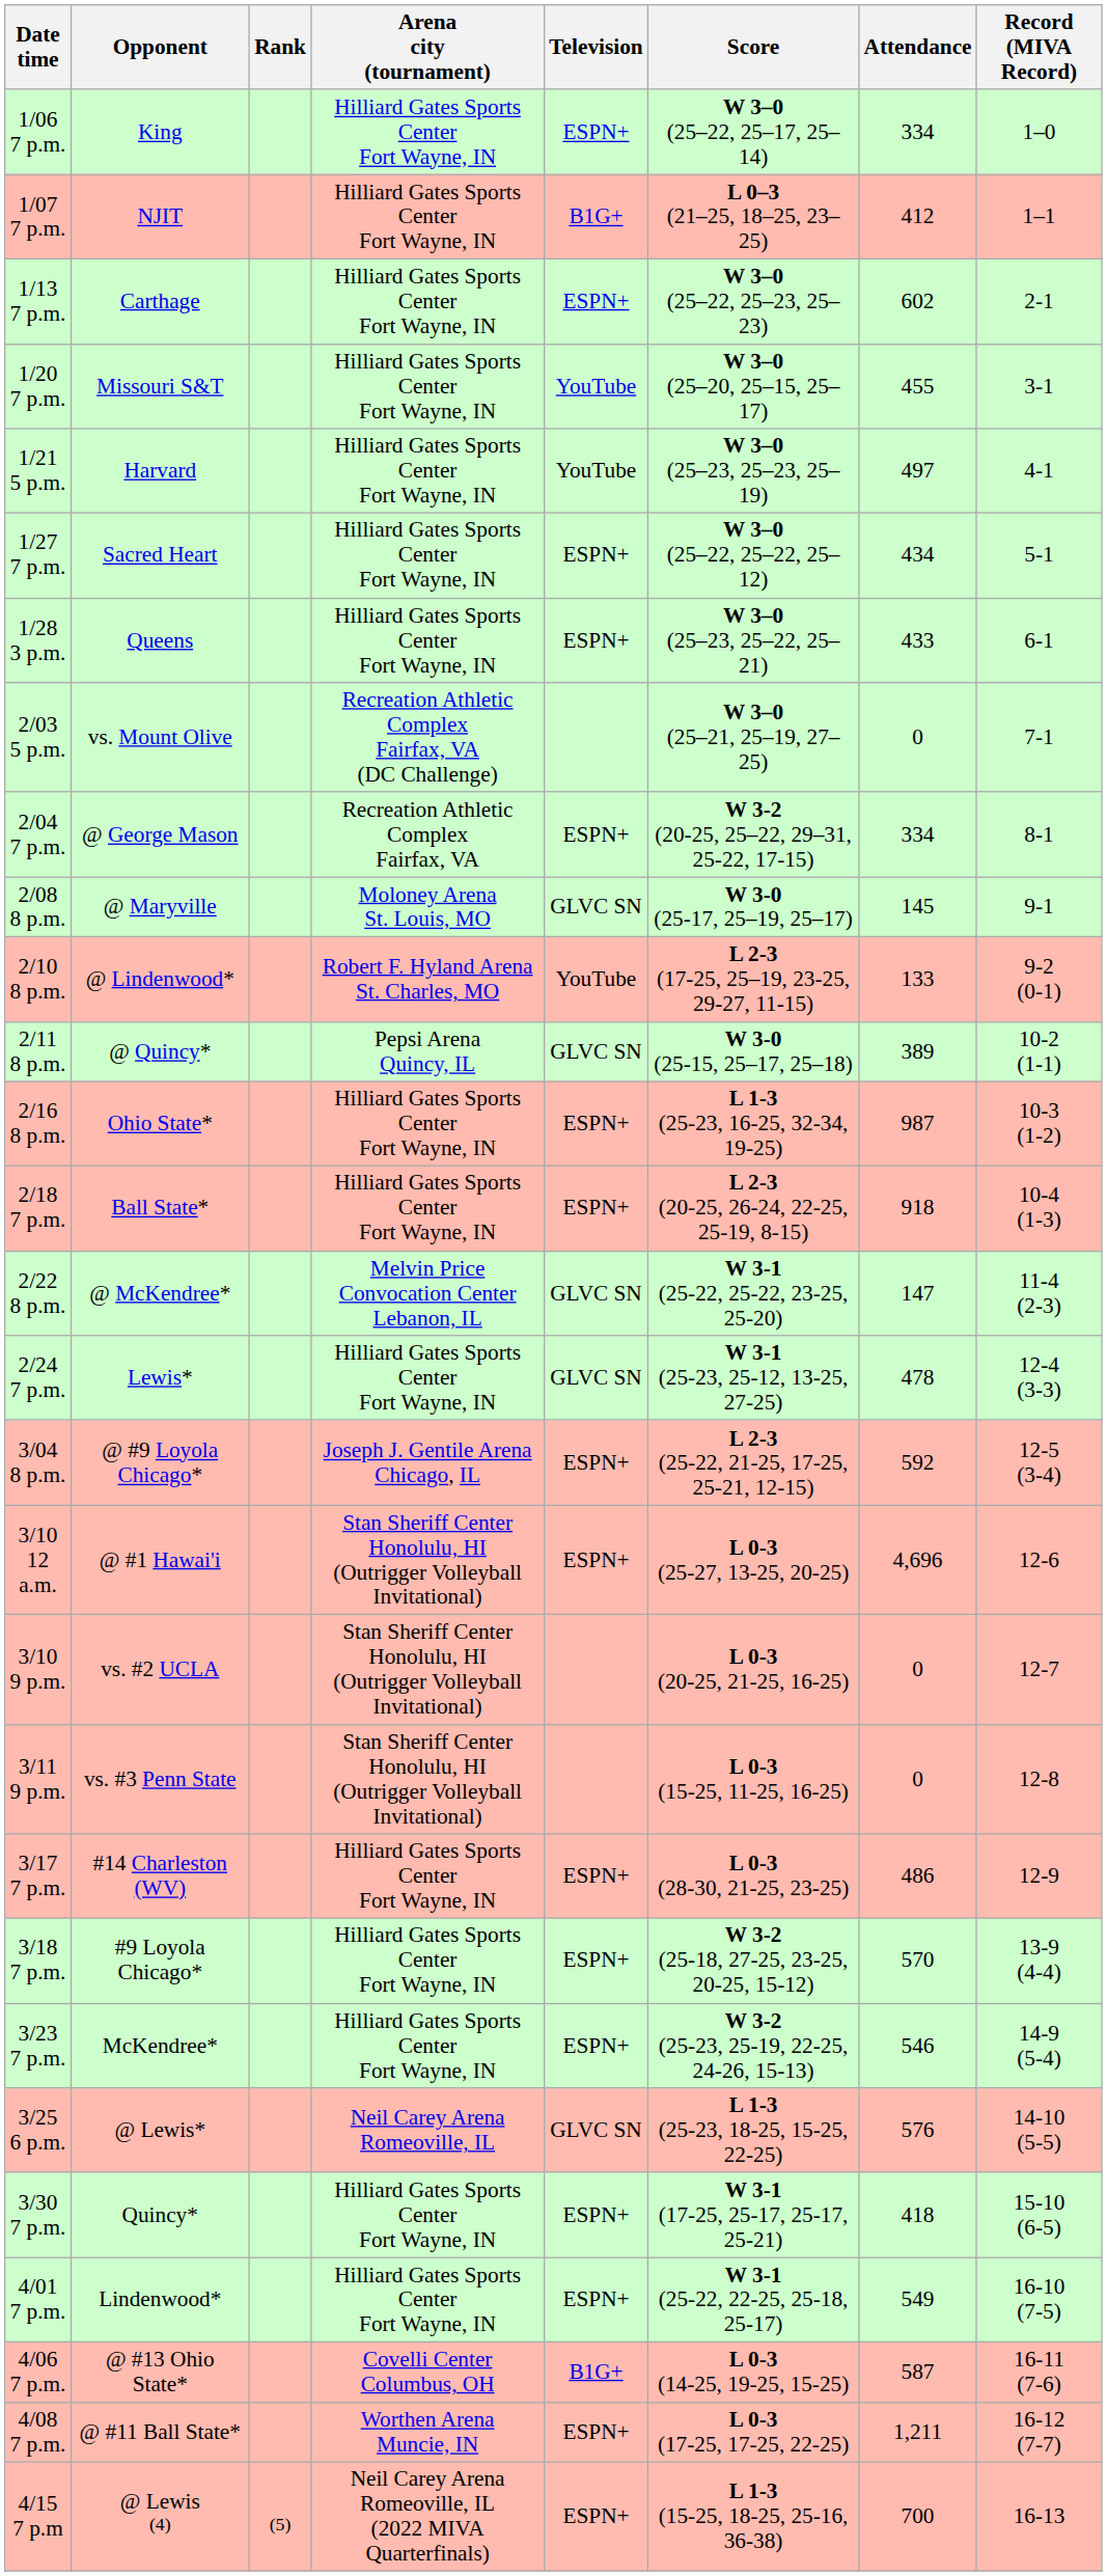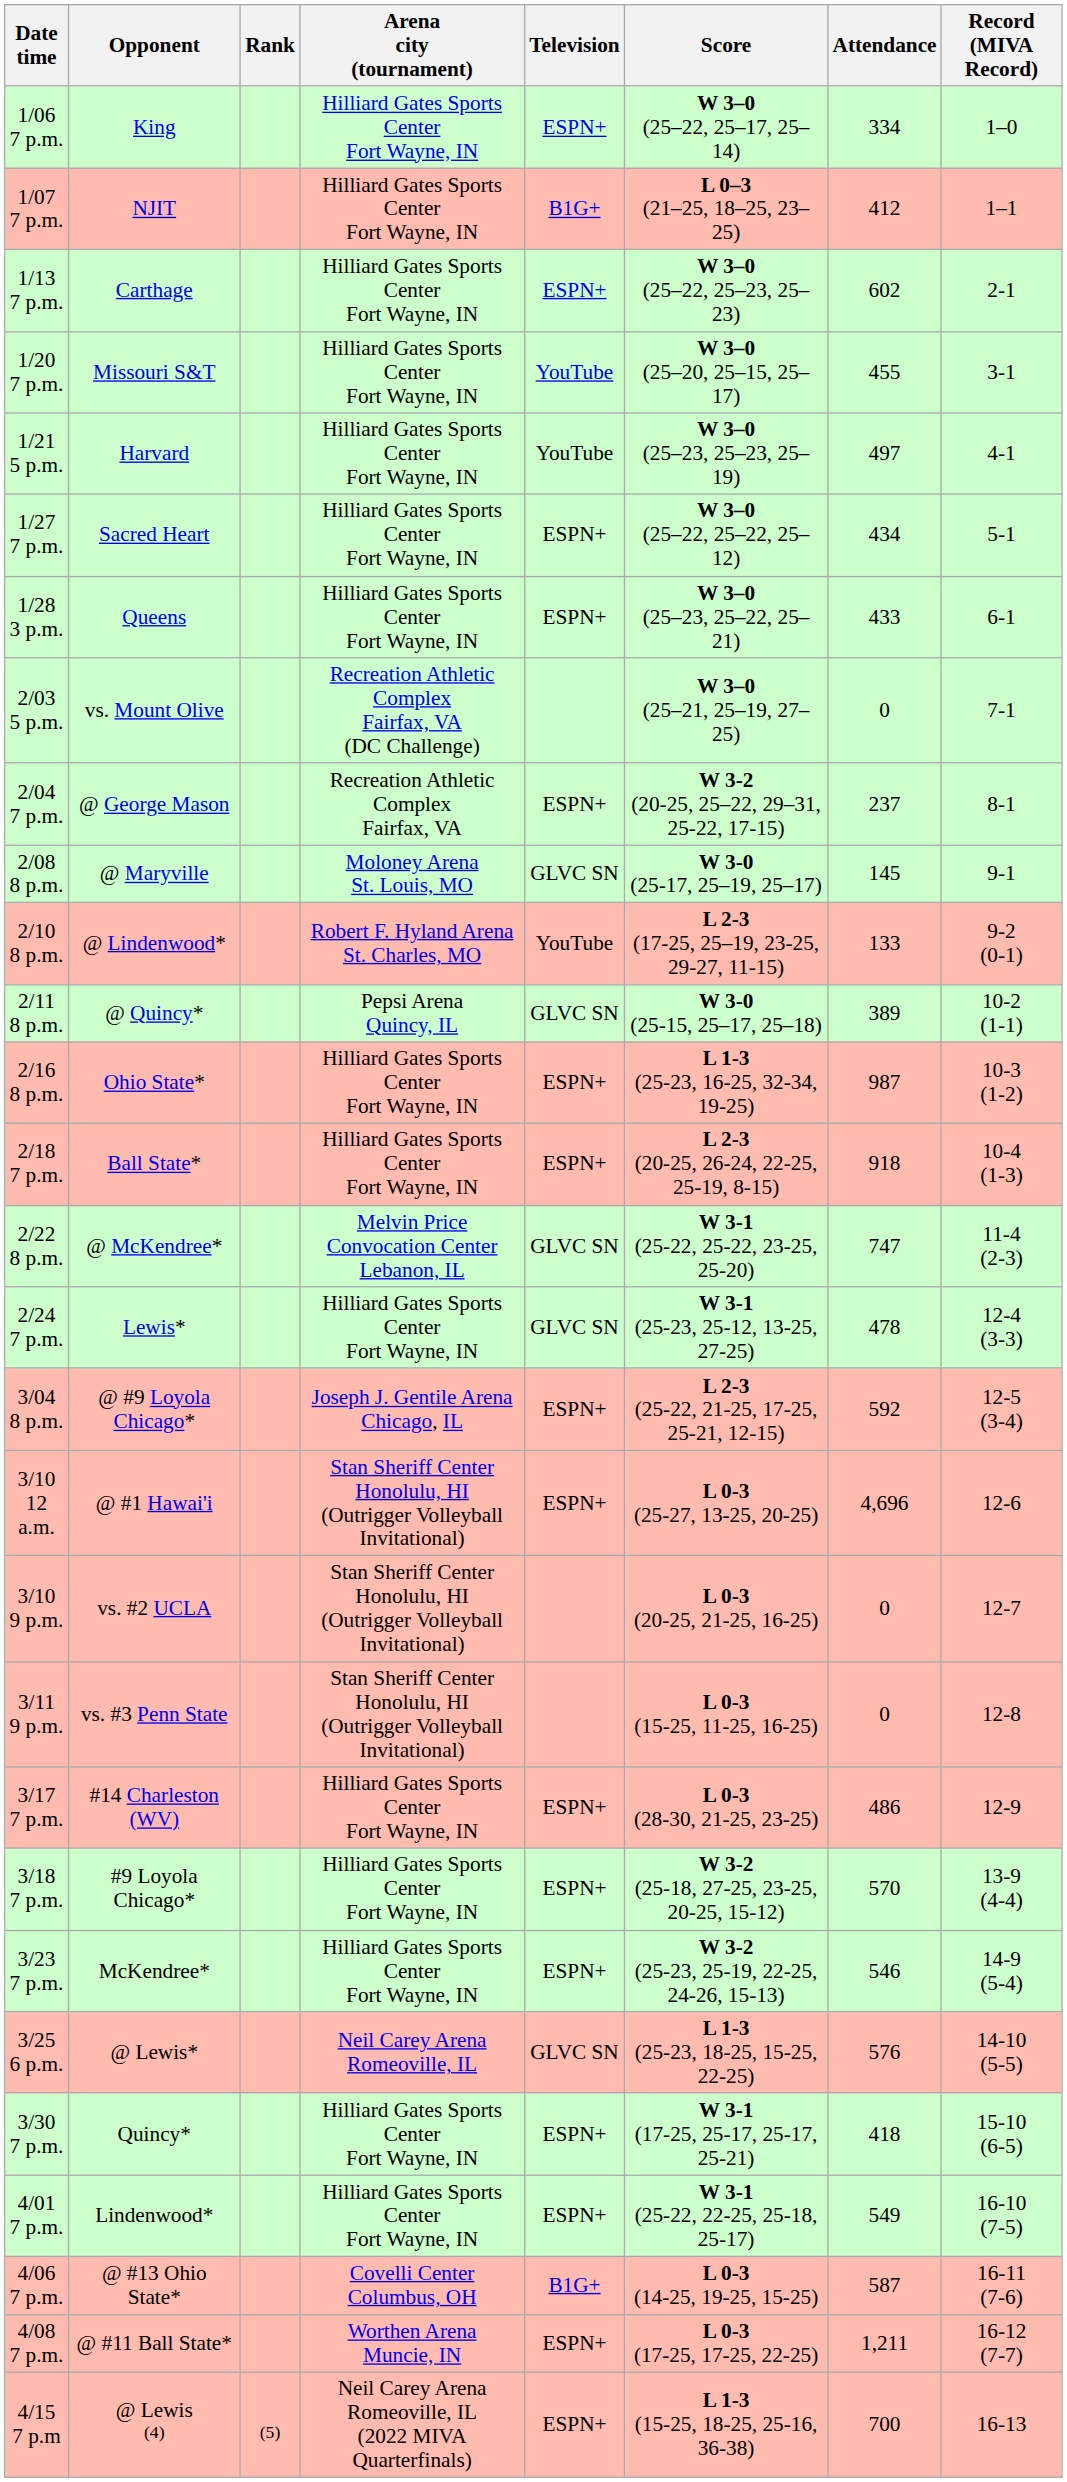2/04 7 p.m. | Attendance: 334 -> 237
2/22 8 p.m. | Attendance: 147 -> 747
